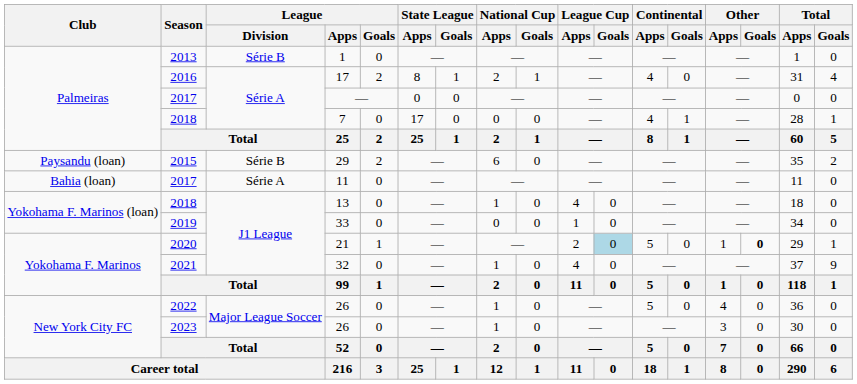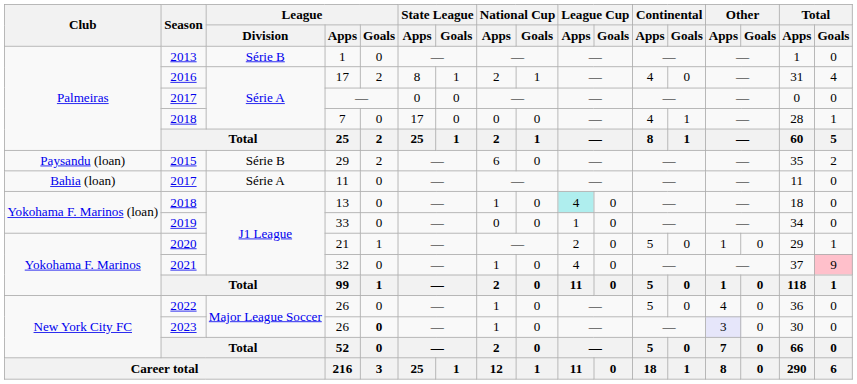13 | League Cup / Apps: no background -> paleturquoise background
21 | League Cup / Goals: lightblue background -> no background
21 | Other / Goals: bold -> normal
32 | Total / Goals: no background -> pink background
2023 / 26 | League / Goals: normal -> bold
2023 / 26 | Other / Apps: no background -> lavender background
